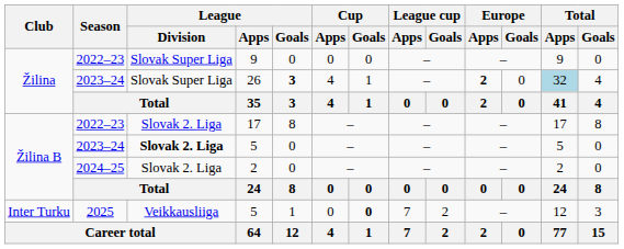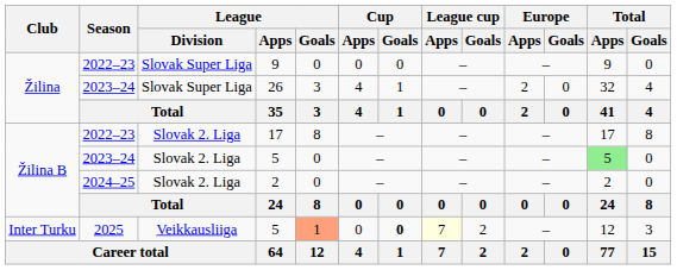26 | League / Goals: bold -> normal
26 | Europe / Apps: bold -> normal
26 | Total / Apps: lightblue background -> no background
2023–24 / 5 | League / Division: bold -> normal
2023–24 / 5 | Total / Apps: no background -> lightgreen background
2025 / 5 | League / Goals: no background -> lightsalmon background
2025 / 5 | League cup / Apps: no background -> lightyellow background
